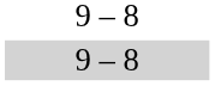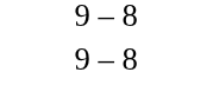row 2 | column 1: lightgrey background -> no background
